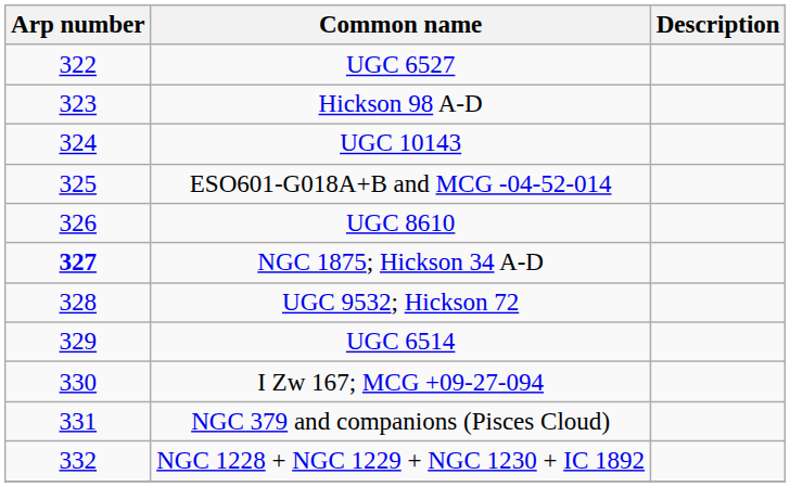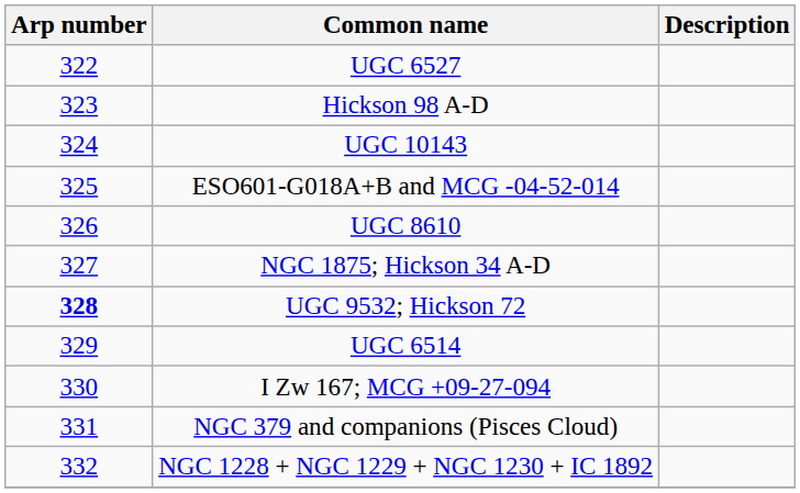NGC 1875; Hickson 34 A-D | Arp number: bold -> normal
UGC 9532; Hickson 72 | Arp number: normal -> bold
